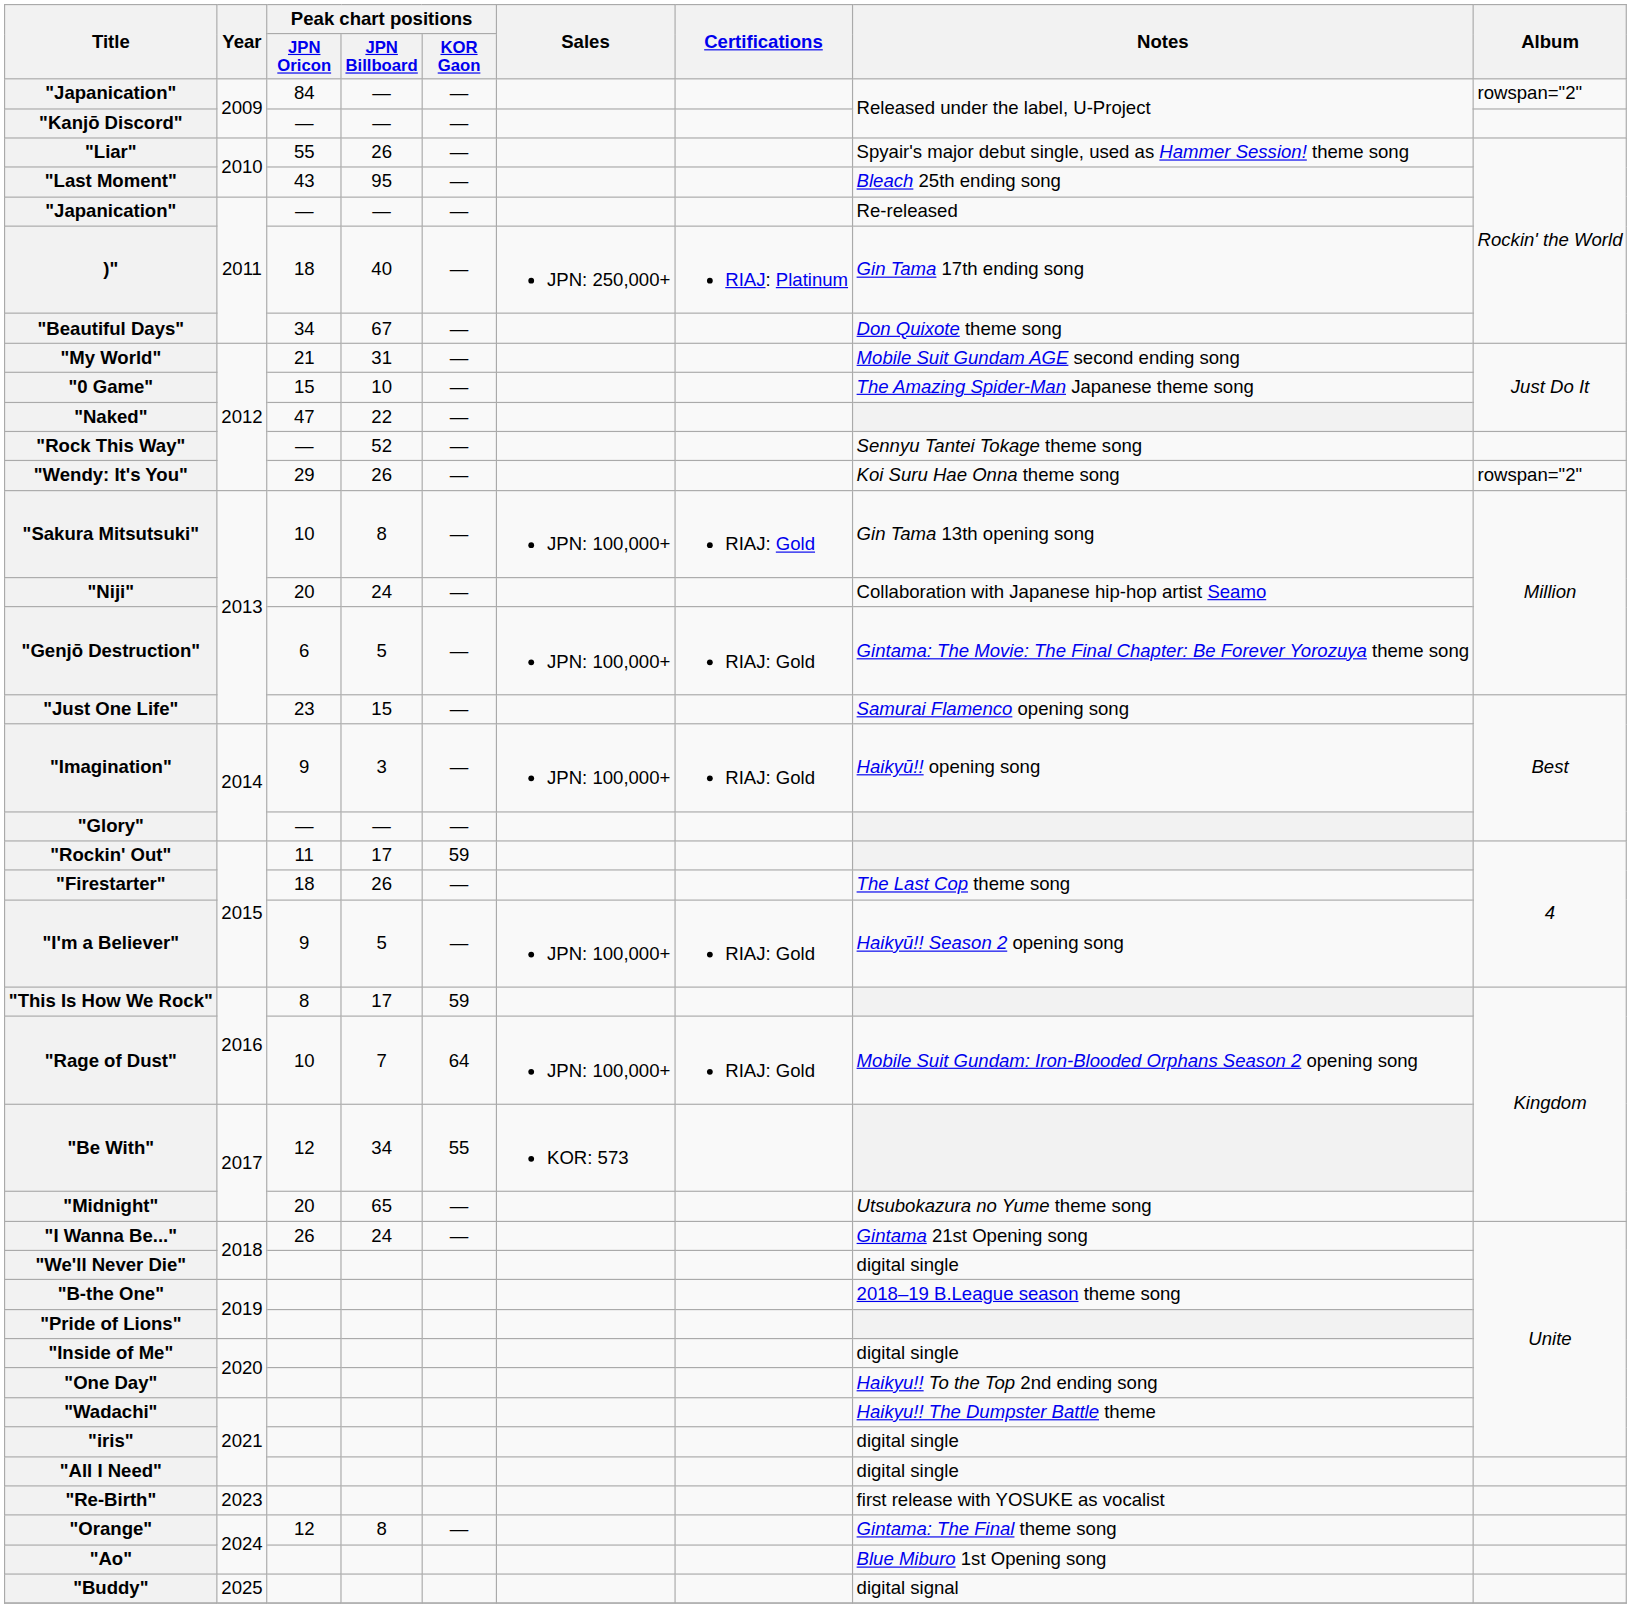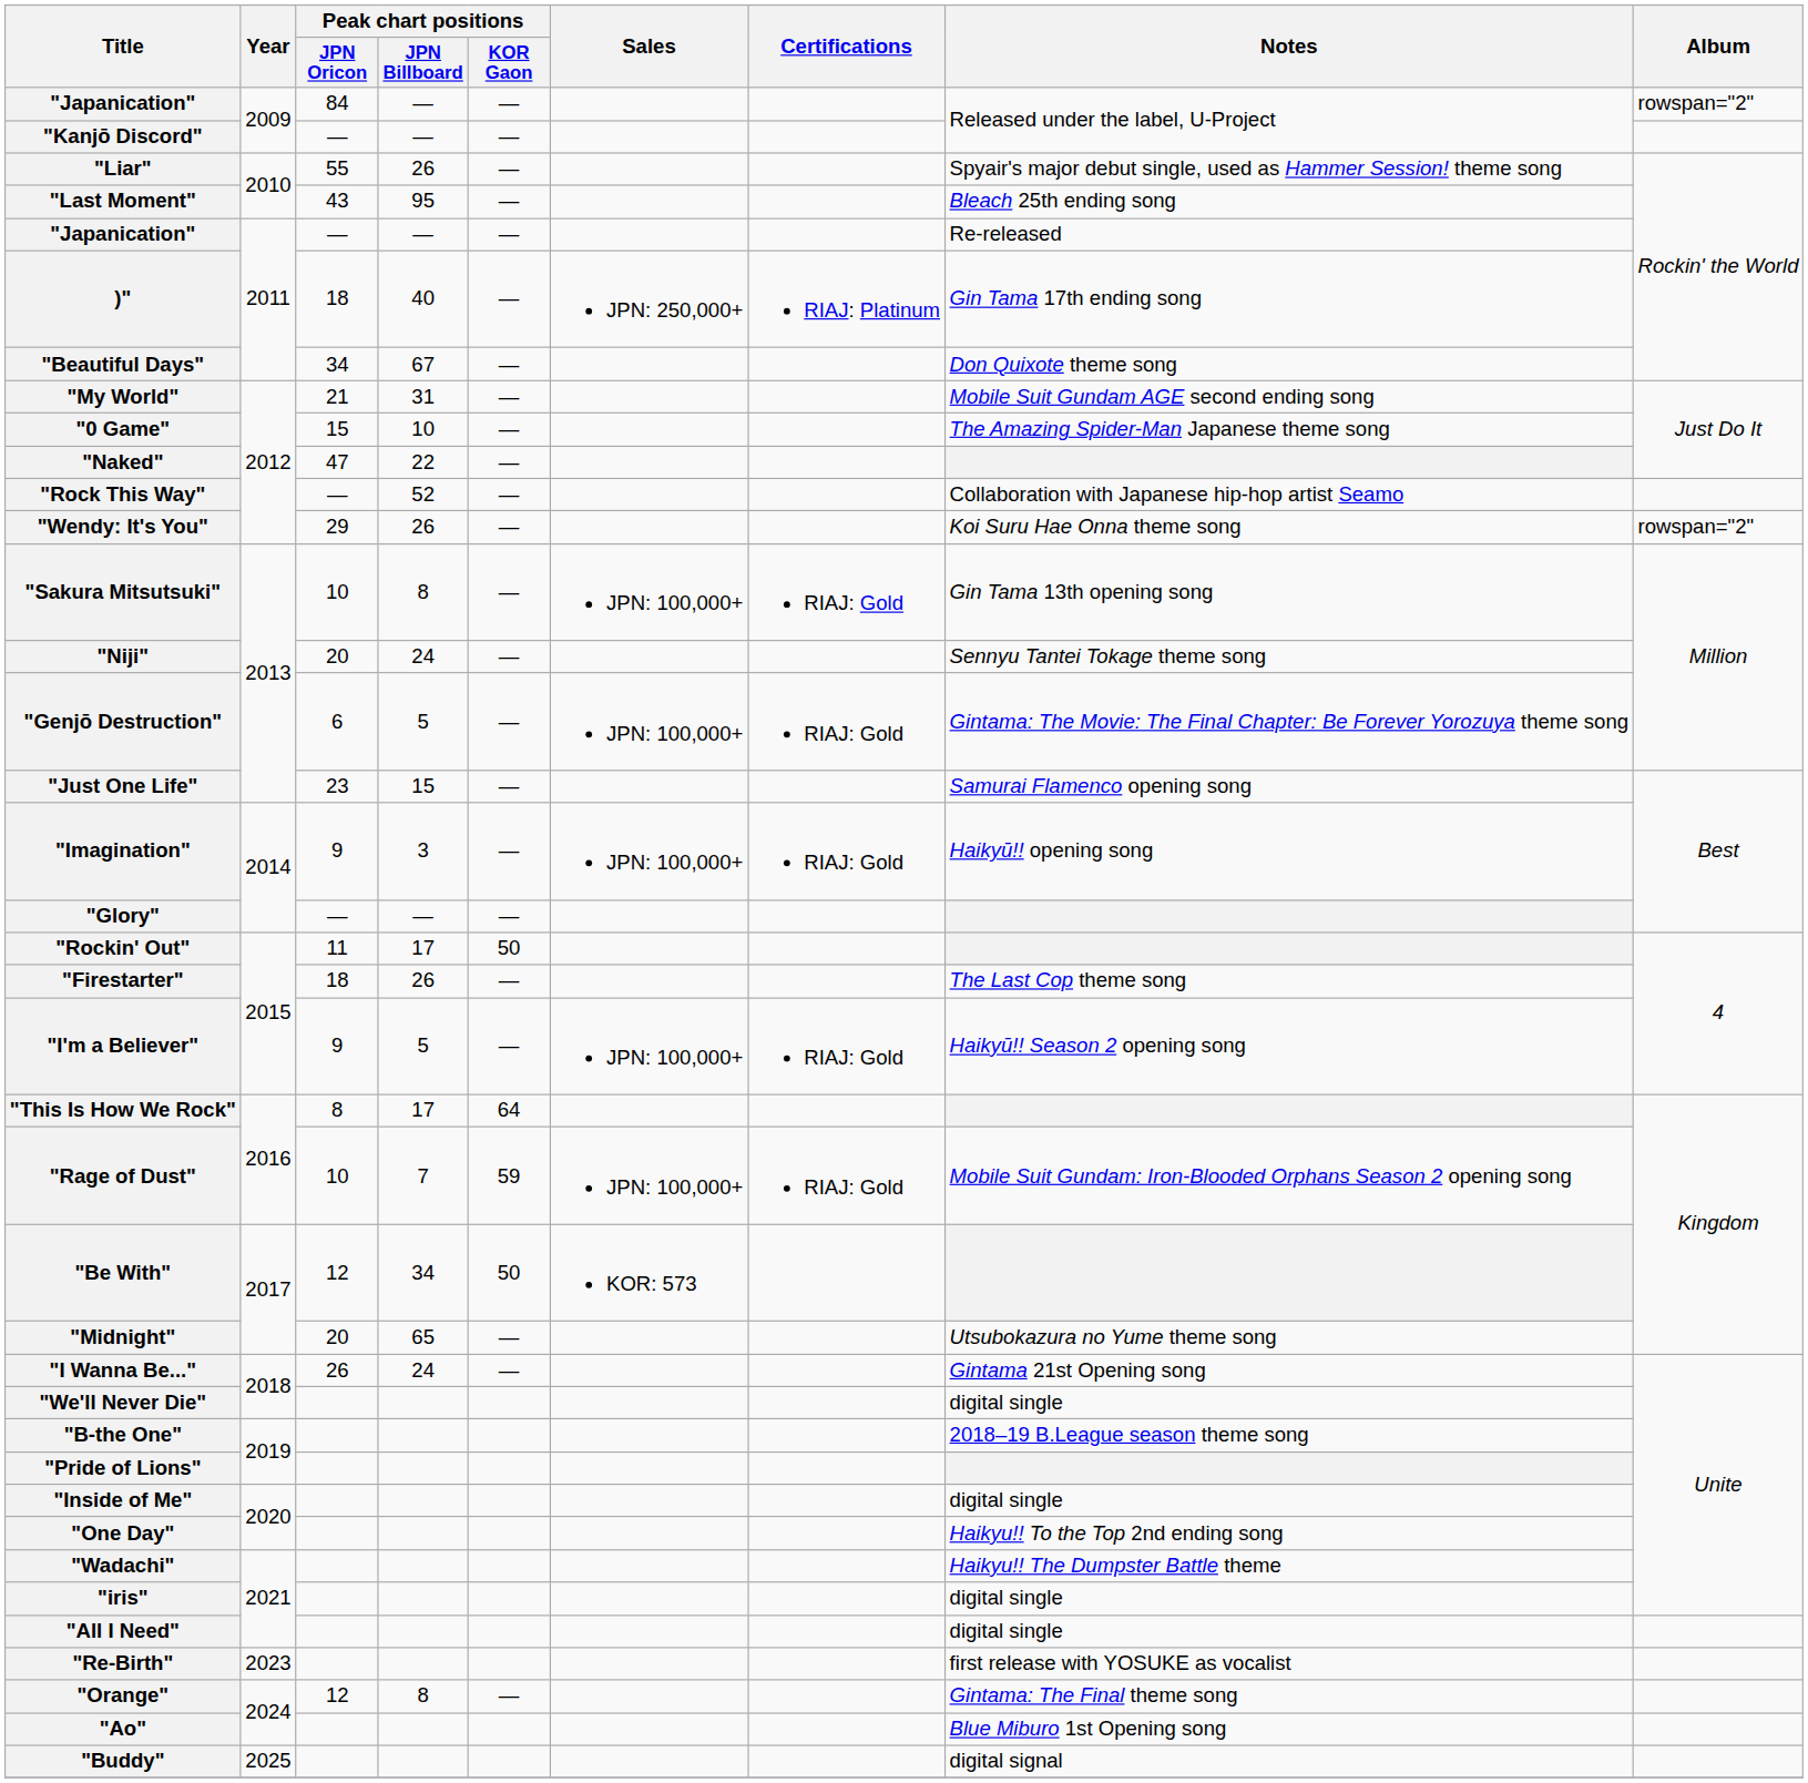"Rock This Way" | Notes: Sennyu Tantei Tokage theme song -> Collaboration with Japanese hip-hop artist Seamo
"Niji" | Notes: Collaboration with Japanese hip-hop artist Seamo -> Sennyu Tantei Tokage theme song
"Rockin' Out" | Peak chart positions / KOR Gaon: 59 -> 50
"This Is How We Rock" | Peak chart positions / KOR Gaon: 59 -> 64
"Rage of Dust" | Peak chart positions / KOR Gaon: 64 -> 59
"Be With" | Peak chart positions / KOR Gaon: 55 -> 50
